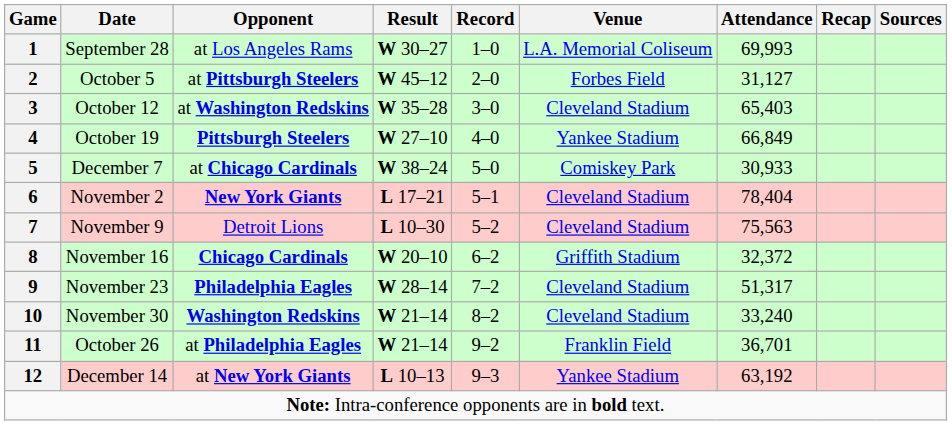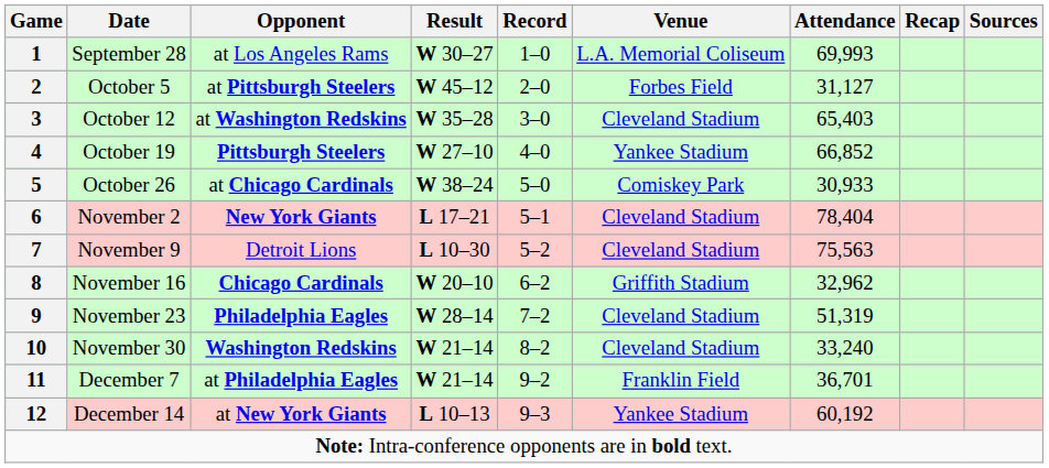4 | Attendance: 66,849 -> 66,852
5 | Date: December 7 -> October 26
8 | Attendance: 32,372 -> 32,962
9 | Attendance: 51,317 -> 51,319
11 | Date: October 26 -> December 7
12 | Attendance: 63,192 -> 60,192
